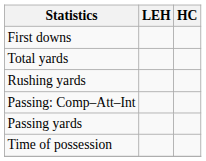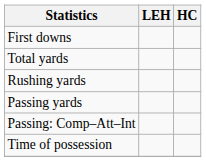rows swapped: Passing yards <-> Passing: Comp–Att–Int
